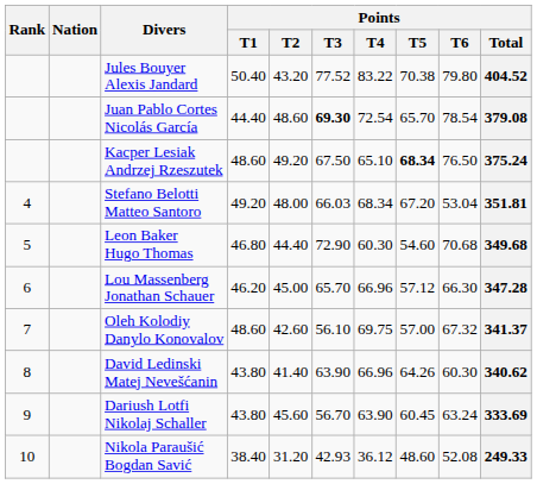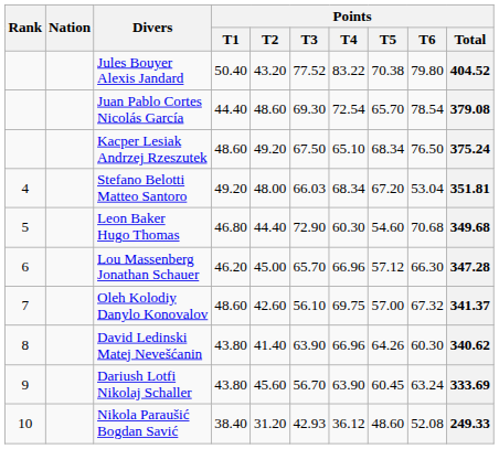Juan Pablo Cortes Nicolás García | Points / T3: bold -> normal
Kacper Lesiak Andrzej Rzeszutek | Points / T5: bold -> normal
